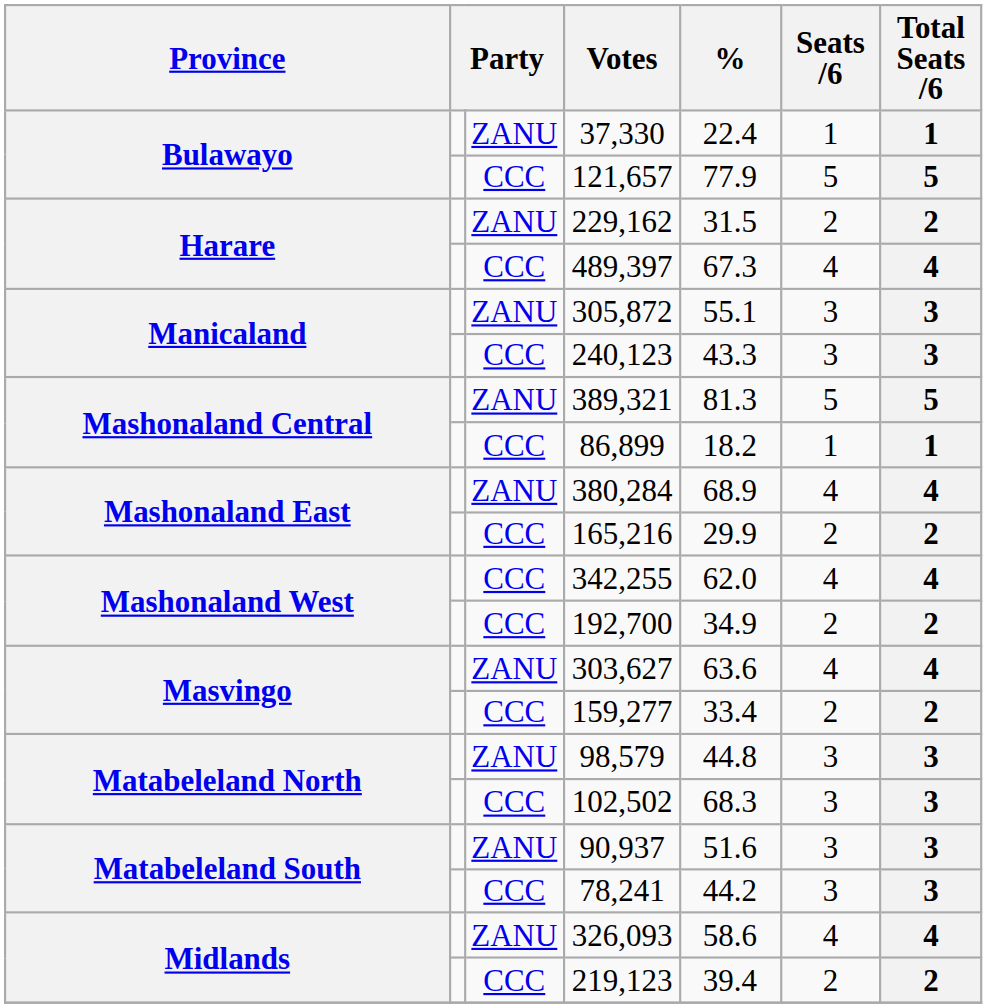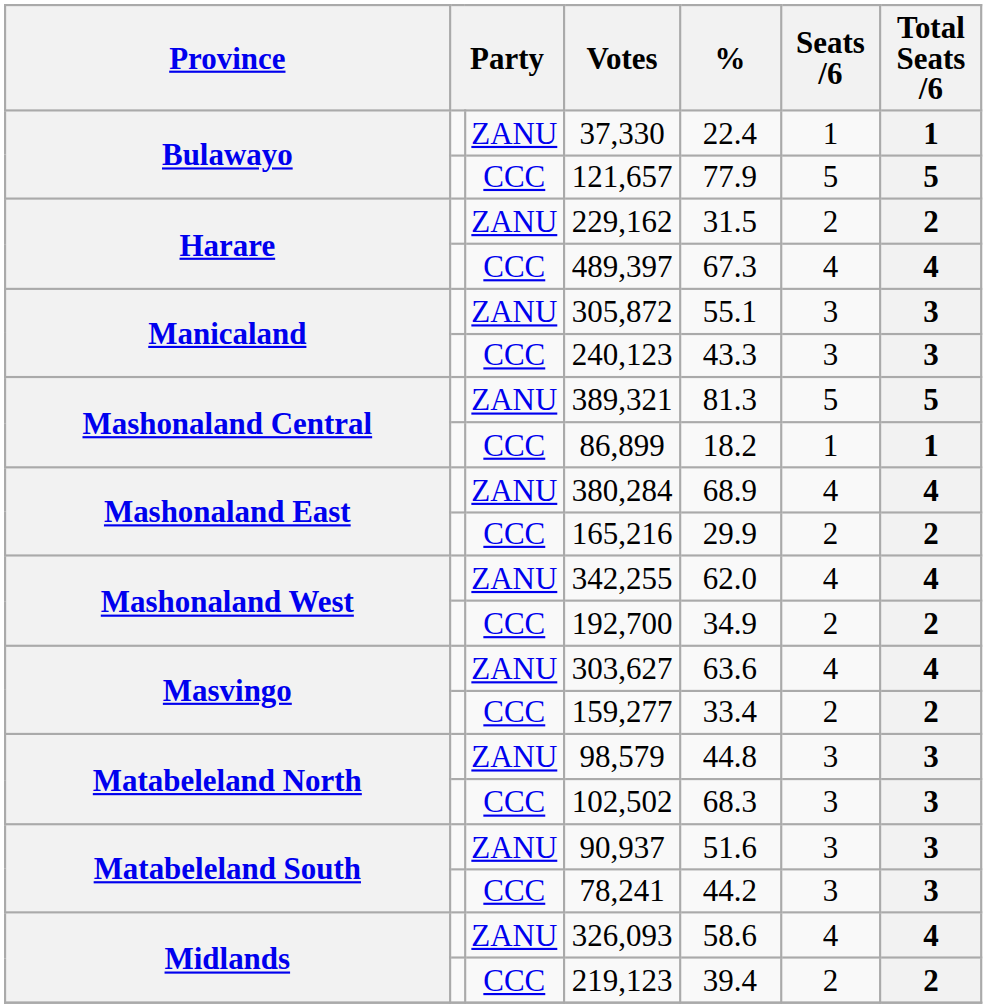342,255 | column 3: CCC -> ZANU
